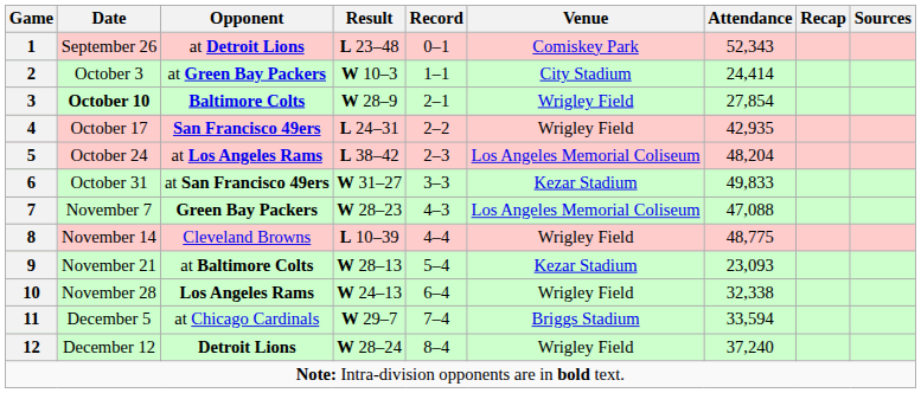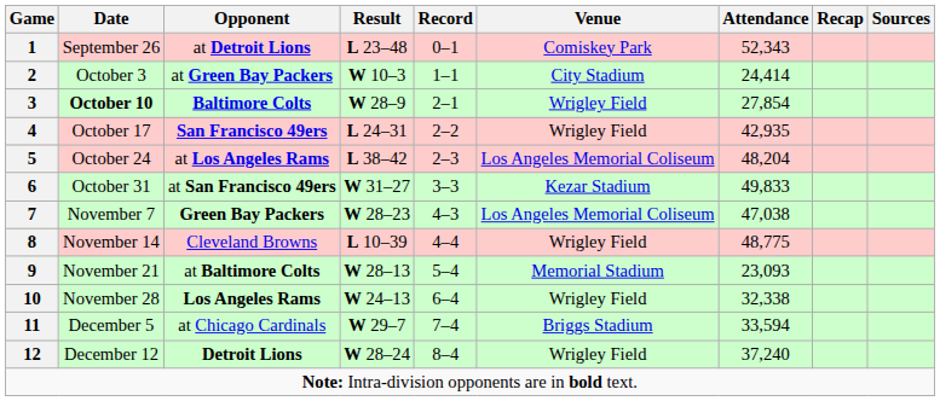7 | Attendance: 47,088 -> 47,038
9 | Venue: Kezar Stadium -> Memorial Stadium
